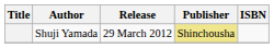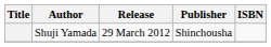Shuji Yamada | Publisher: khaki background -> no background
